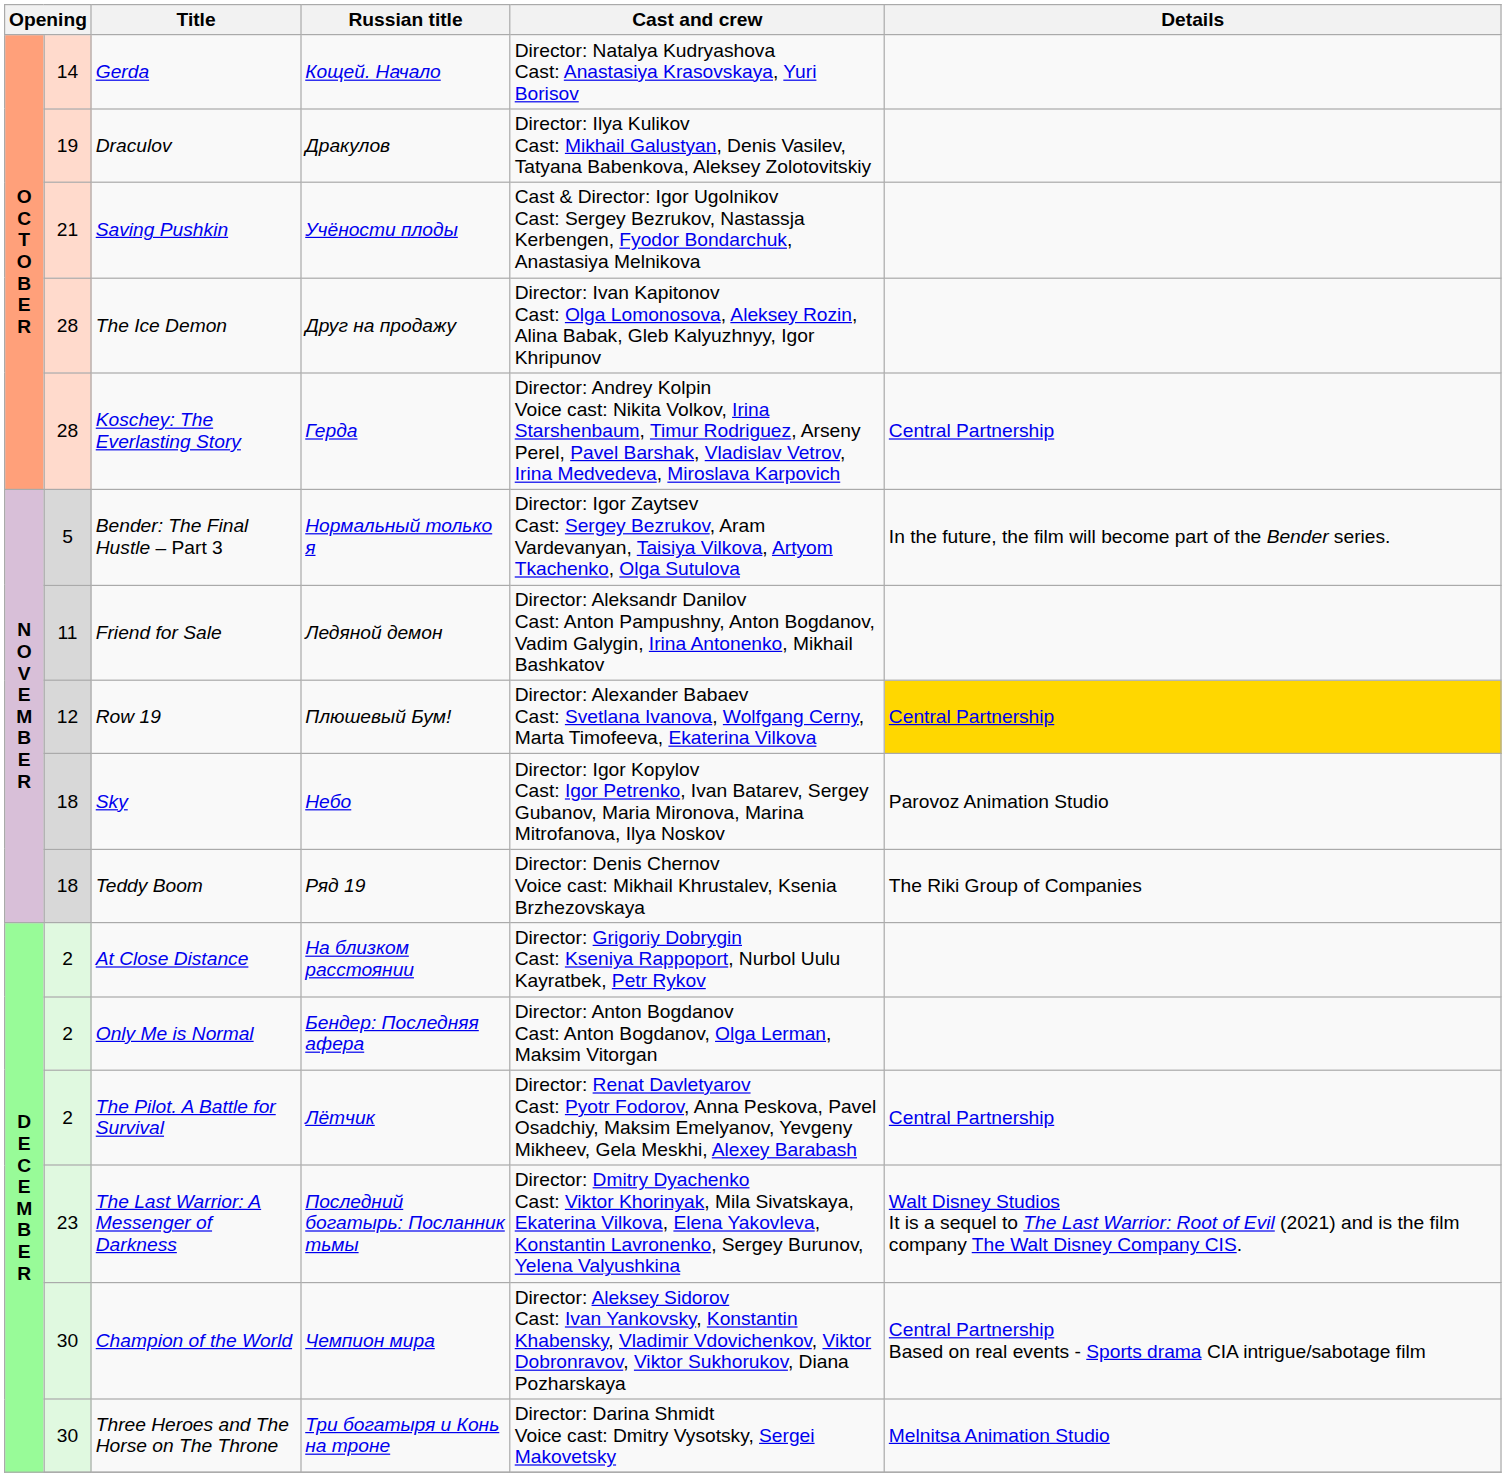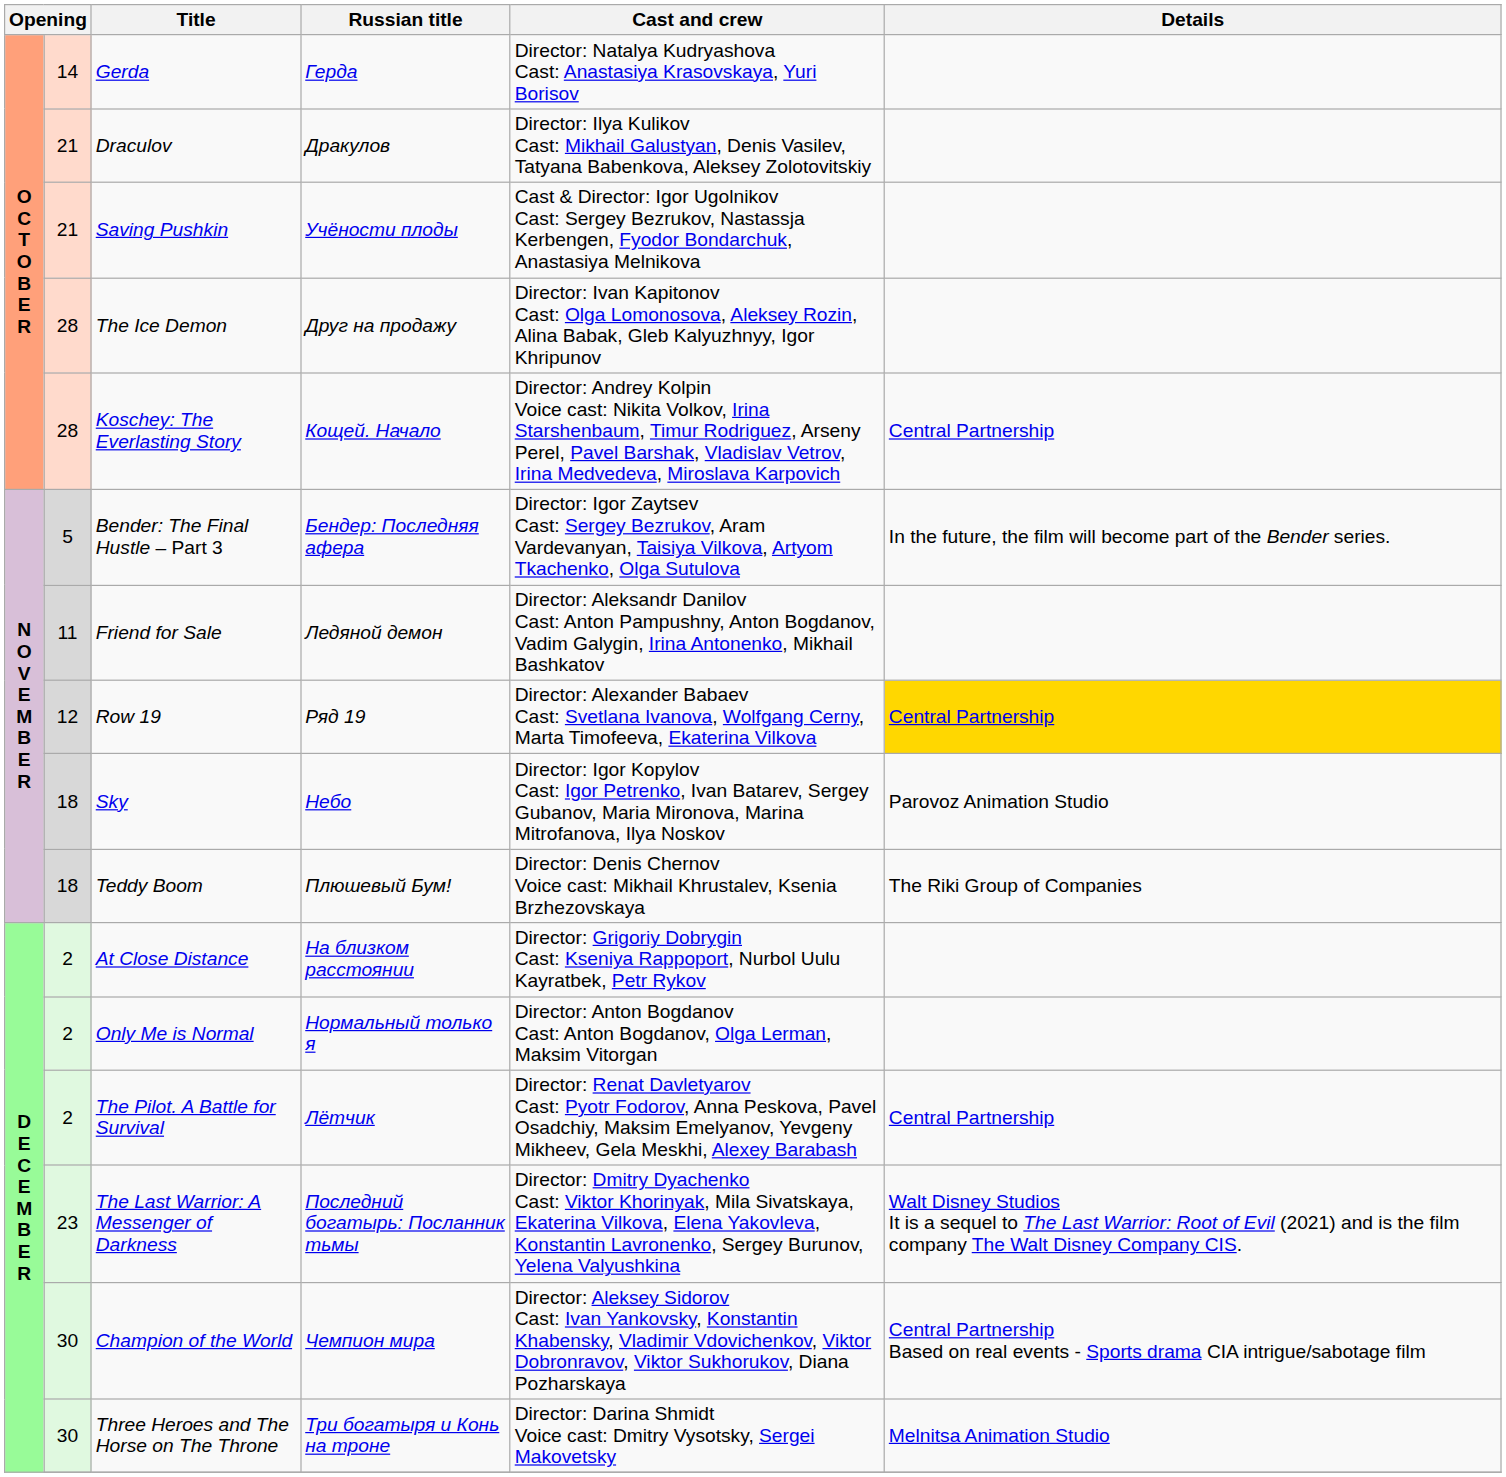Gerda | Russian title: Кощей. Начало -> Герда
Draculov | column 2: 19 -> 21
Koschey: The Everlasting Story | Russian title: Герда -> Кощей. Начало
Bender: The Final Hustle – Part 3 | Russian title: Нормальный только я -> Бендер: Последняя афера
Row 19 | Russian title: Плюшевый Бум! -> Ряд 19
Teddy Boom | Russian title: Ряд 19 -> Плюшевый Бум!
Only Me is Normal | Russian title: Бендер: Последняя афера -> Нормальный только я
